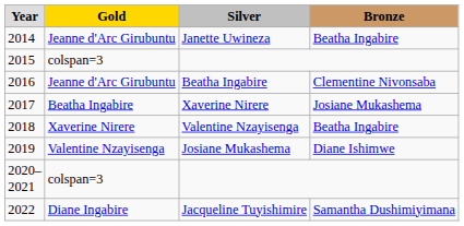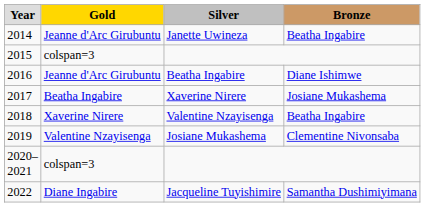2016 | Bronze: Clementine Nivonsaba -> Diane Ishimwe
2019 | Bronze: Diane Ishimwe -> Clementine Nivonsaba
